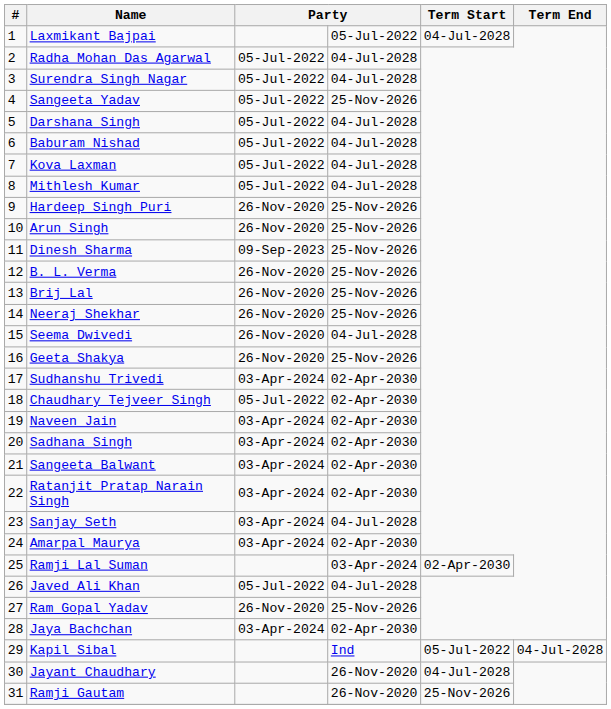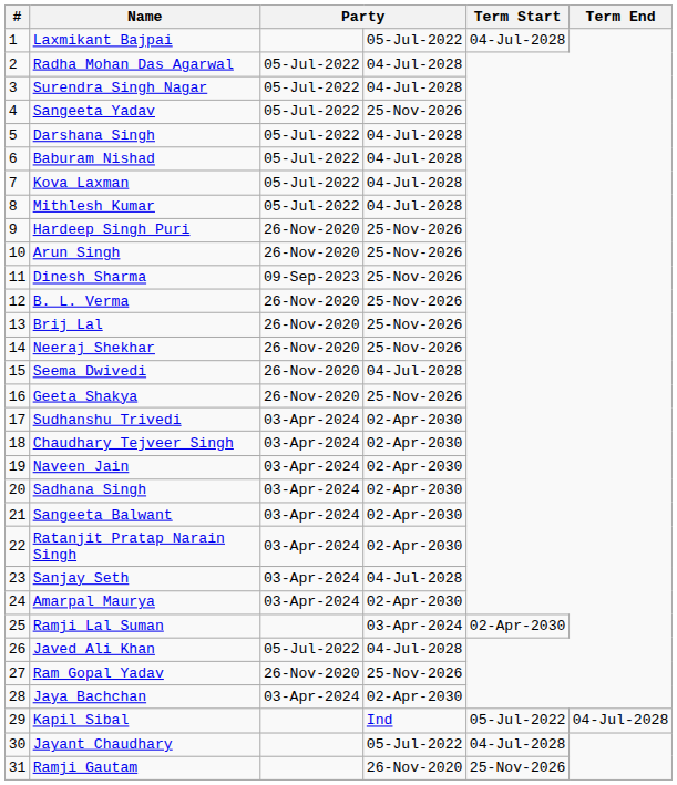Chaudhary Tejveer Singh | column 3: 05-Jul-2022 -> 03-Apr-2024
Jayant Chaudhary | column 4: 26-Nov-2020 -> 05-Jul-2022
